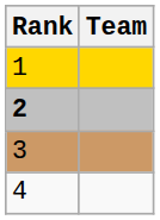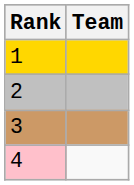2 | Rank: bold -> normal
4 | Rank: no background -> pink background
